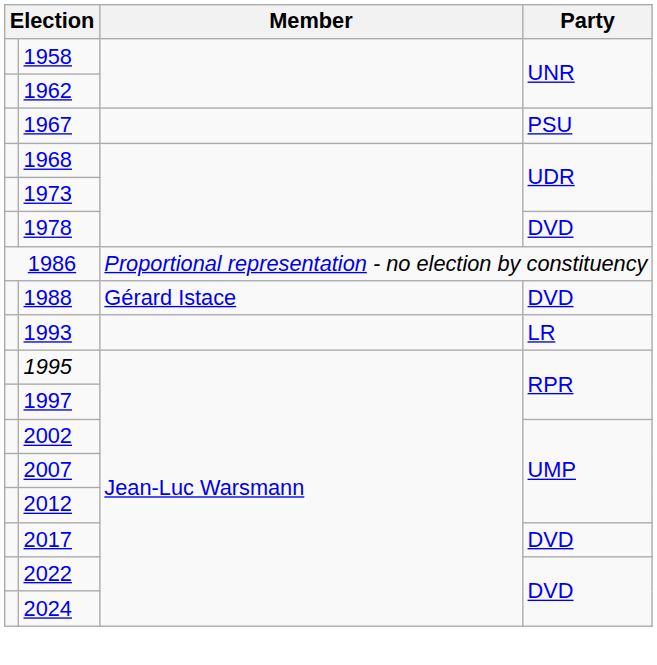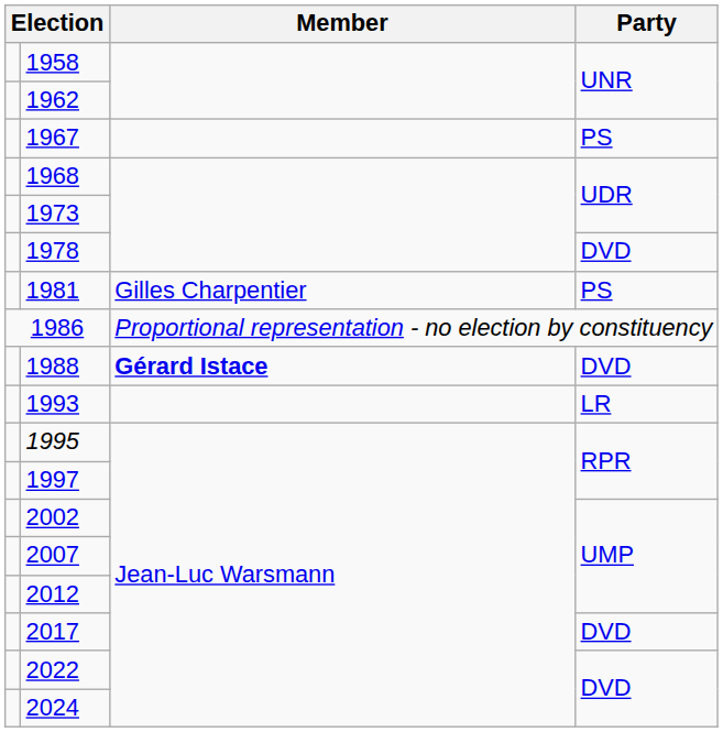1967 | Party: PSU -> PS
+ row: 1981 | Gilles Charpentier | PS
1988 | Member: normal -> bold
